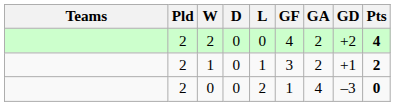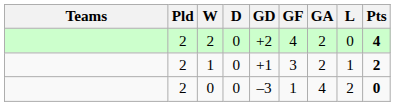columns swapped: L <-> GD
